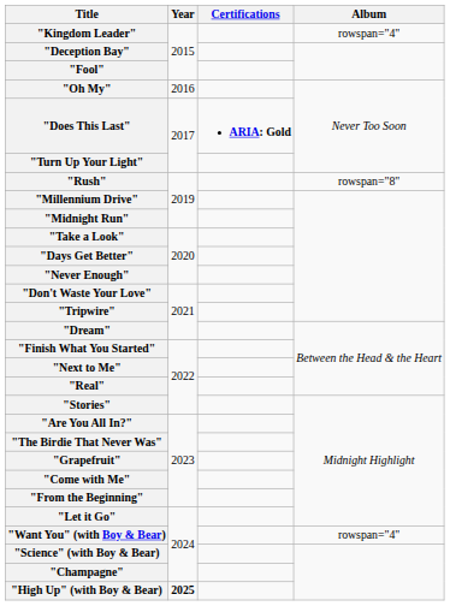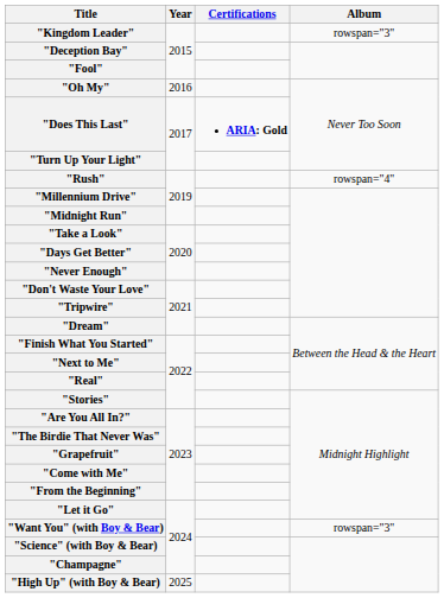"Kingdom Leader" | Album: rowspan="4" -> rowspan="3"
"Rush" | Album: rowspan="8" -> rowspan="4"
"Want You" (with Boy & Bear) | Album: rowspan="4" -> rowspan="3"
"High Up" (with Boy & Bear) | Year: bold -> normal
